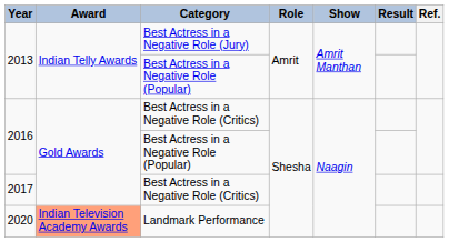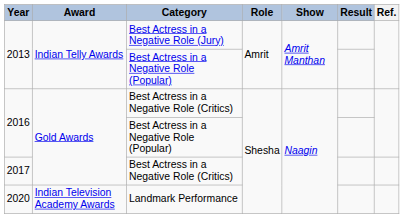2020 | Award: lightsalmon background -> no background
